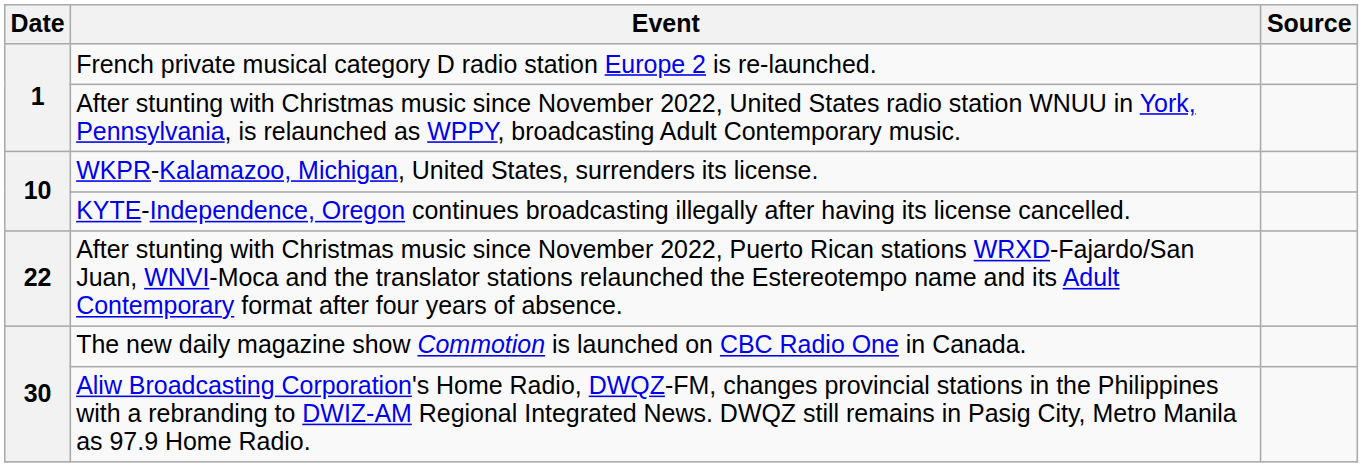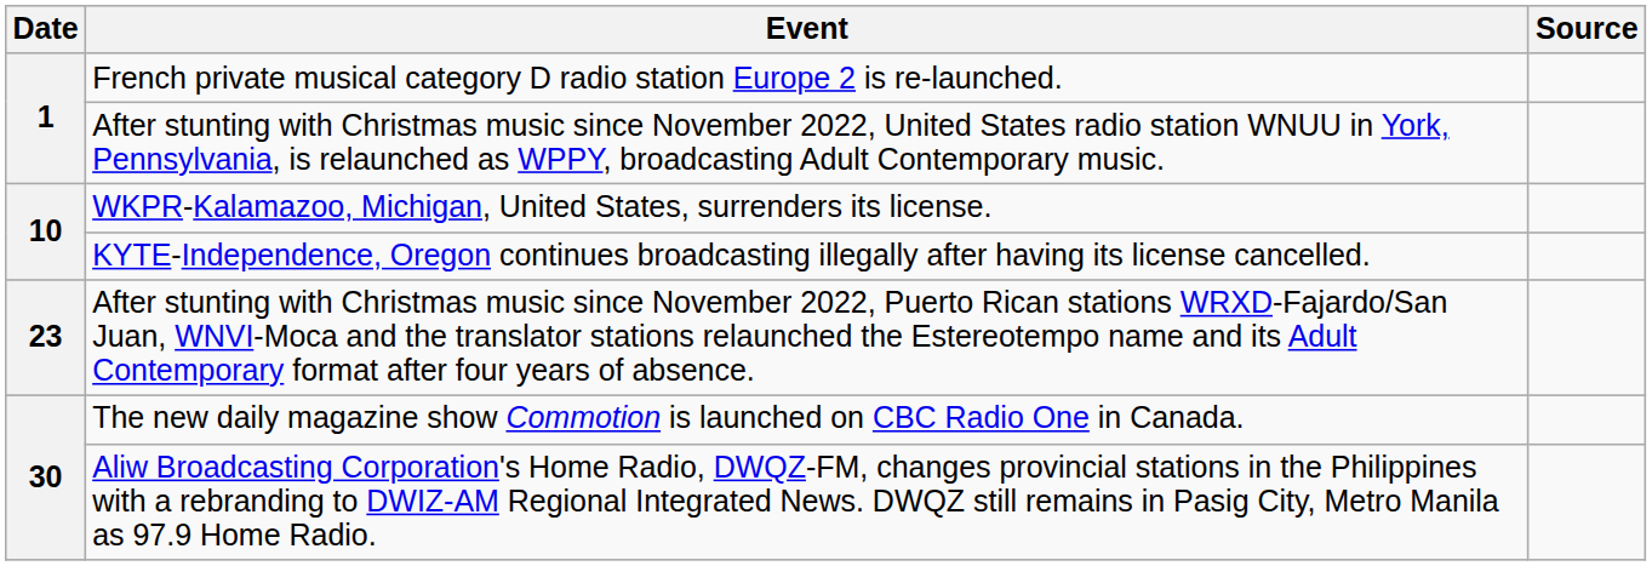row 6 | Date: 22 -> 23
